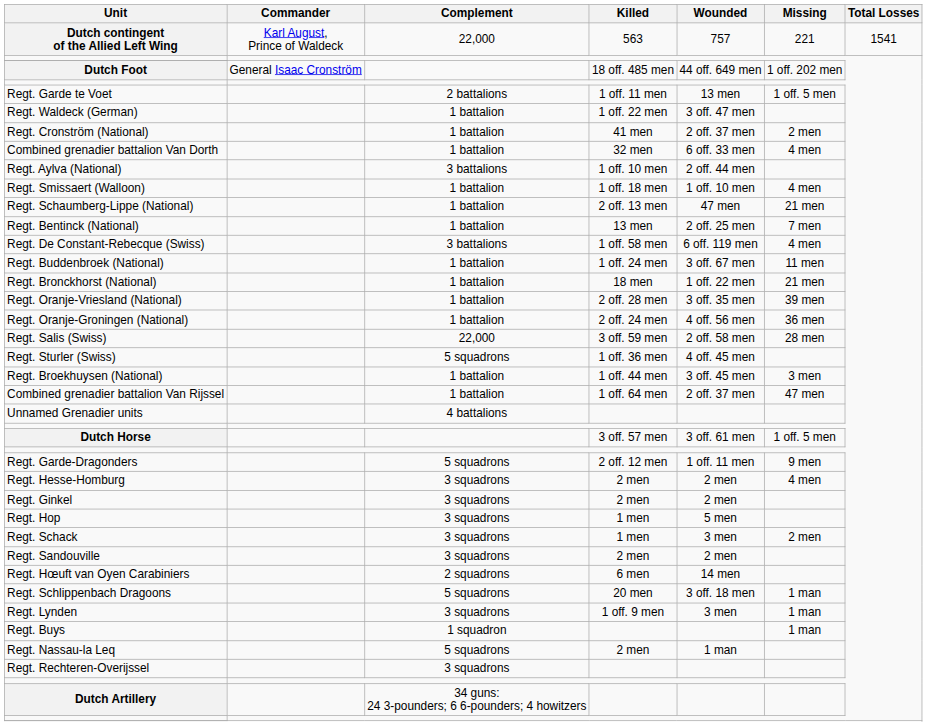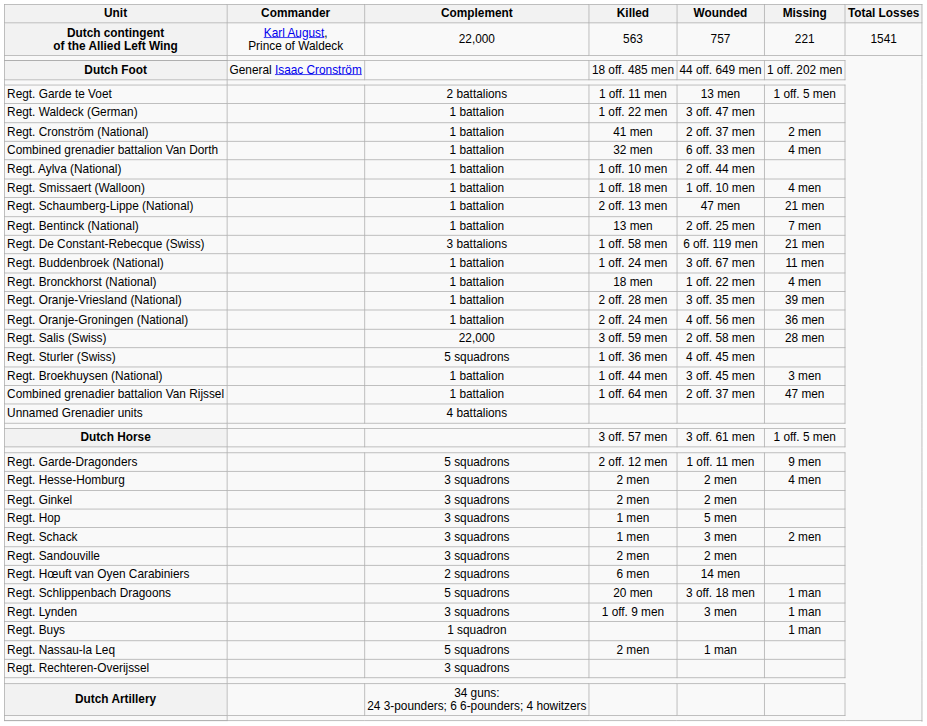Regt. Aylva (National) | Complement: 3 battalions -> 1 battalion
Regt. De Constant-Rebecque (Swiss) | Missing: 4 men -> 21 men
Regt. Bronckhorst (National) | Missing: 21 men -> 4 men
